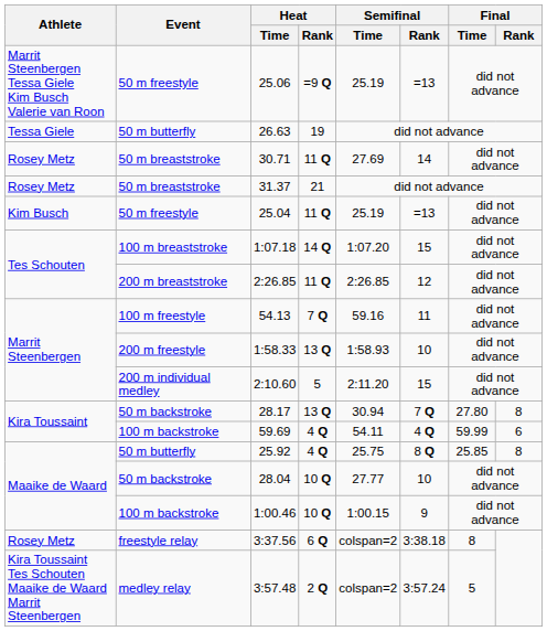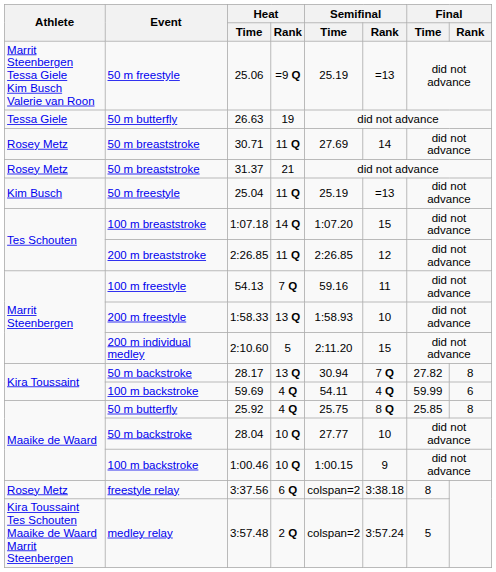28.17 | Final / Time: 27.80 -> 27.82
